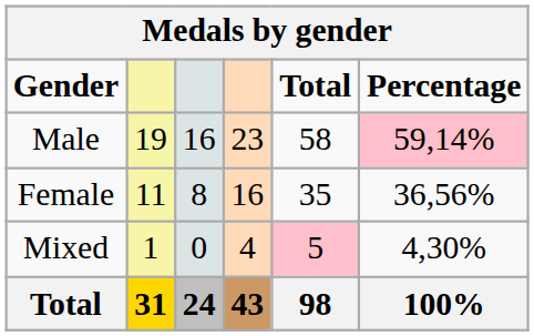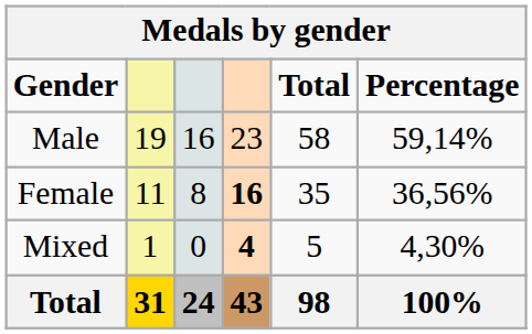Male | Percentage: pink background -> no background
Female | column 4: normal -> bold
Mixed | column 4: normal -> bold
Mixed | Total: pink background -> no background
